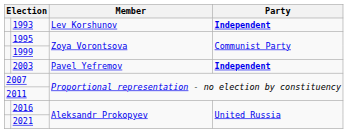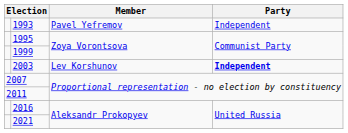1993 | Member: Lev Korshunov -> Pavel Yefremov
1993 | Party: bold -> normal
2003 | Member: Pavel Yefremov -> Lev Korshunov
